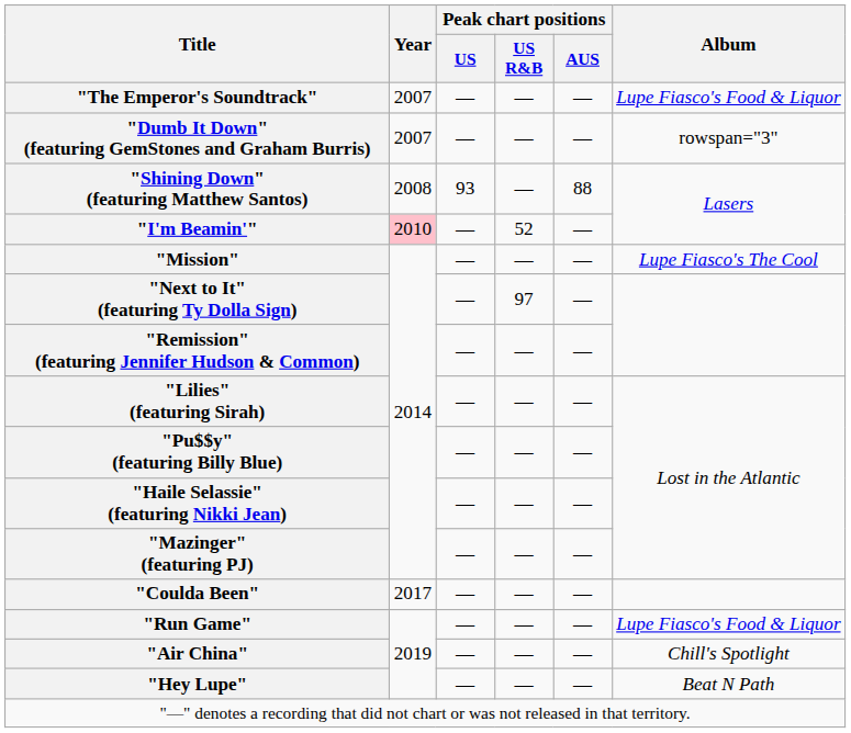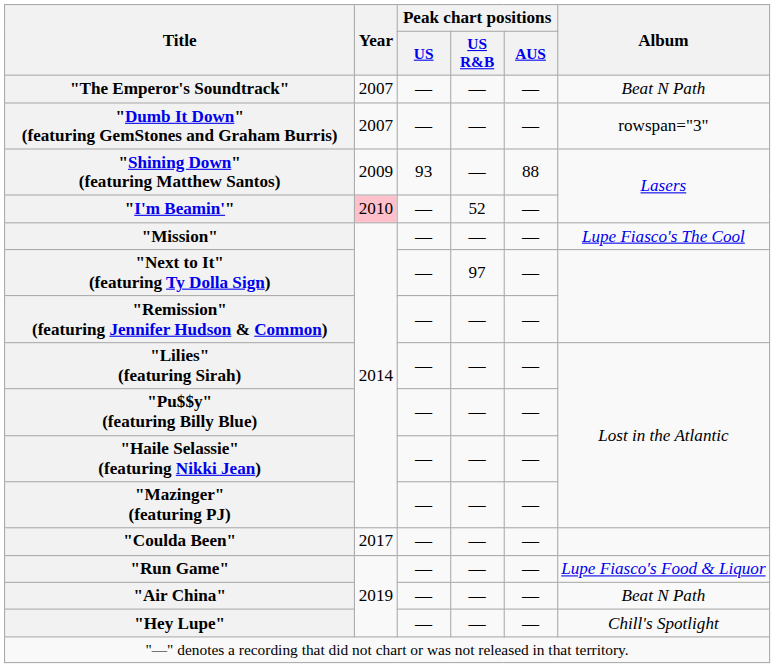"The Emperor's Soundtrack" | Album: Lupe Fiasco's Food & Liquor -> Beat N Path
"Shining Down" (featuring Matthew Santos) | Year: 2008 -> 2009
"Air China" | Album: Chill's Spotlight -> Beat N Path
"Hey Lupe" | Album: Beat N Path -> Chill's Spotlight
